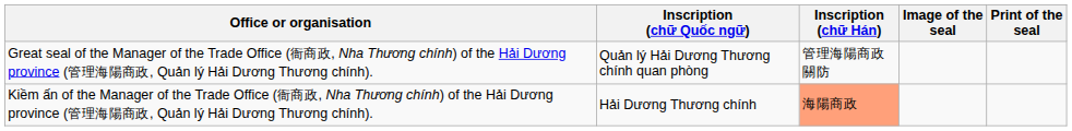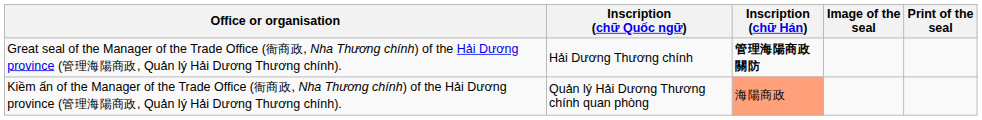row 2 | Inscription (chữ Quốc ngữ): Quản lý Hải Dương Thương chính quan phòng -> Hải Dương Thương chính
row 2 | Inscription (chữ Hán): normal -> bold
row 3 | Inscription (chữ Quốc ngữ): Hải Dương Thương chính -> Quản lý Hải Dương Thương chính quan phòng
